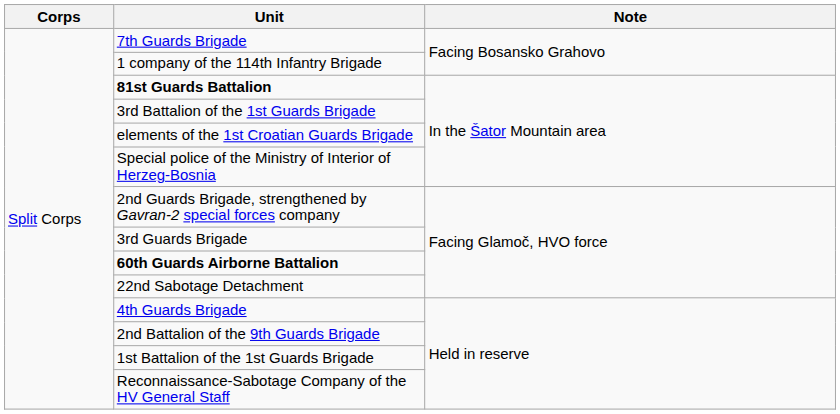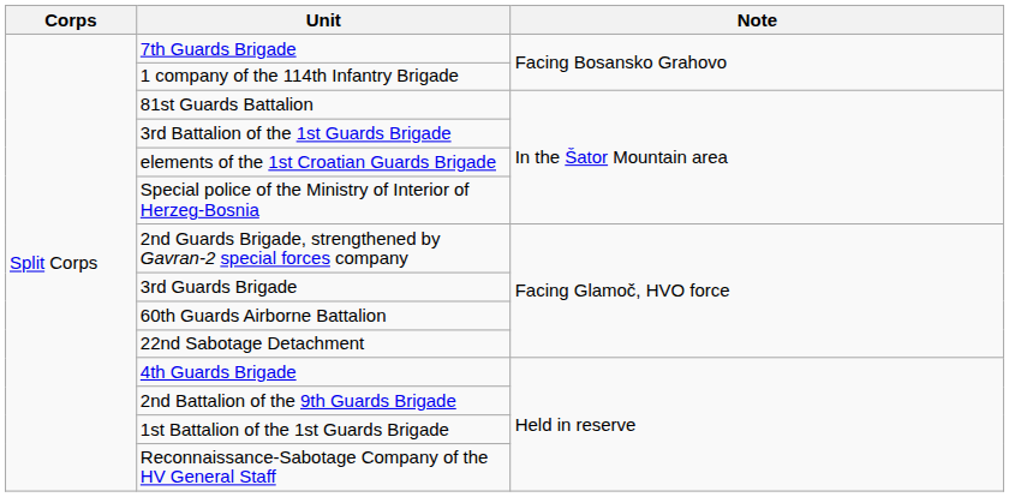81st Guards Battalion | Unit: bold -> normal
60th Guards Airborne Battalion | Unit: bold -> normal
